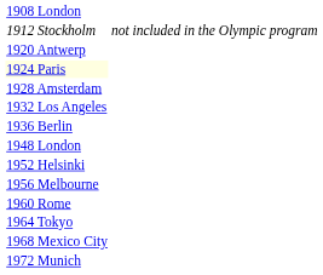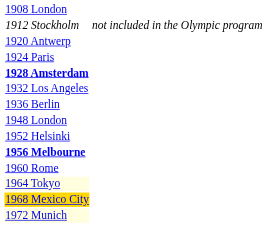1924 Paris | column 1: lightyellow background -> no background
1928 Amsterdam | column 1: normal -> bold
1956 Melbourne | column 1: normal -> bold
1964 Tokyo | column 1: no background -> lightyellow background
1968 Mexico City | column 1: no background -> gold background
1972 Munich | column 1: no background -> lightyellow background
